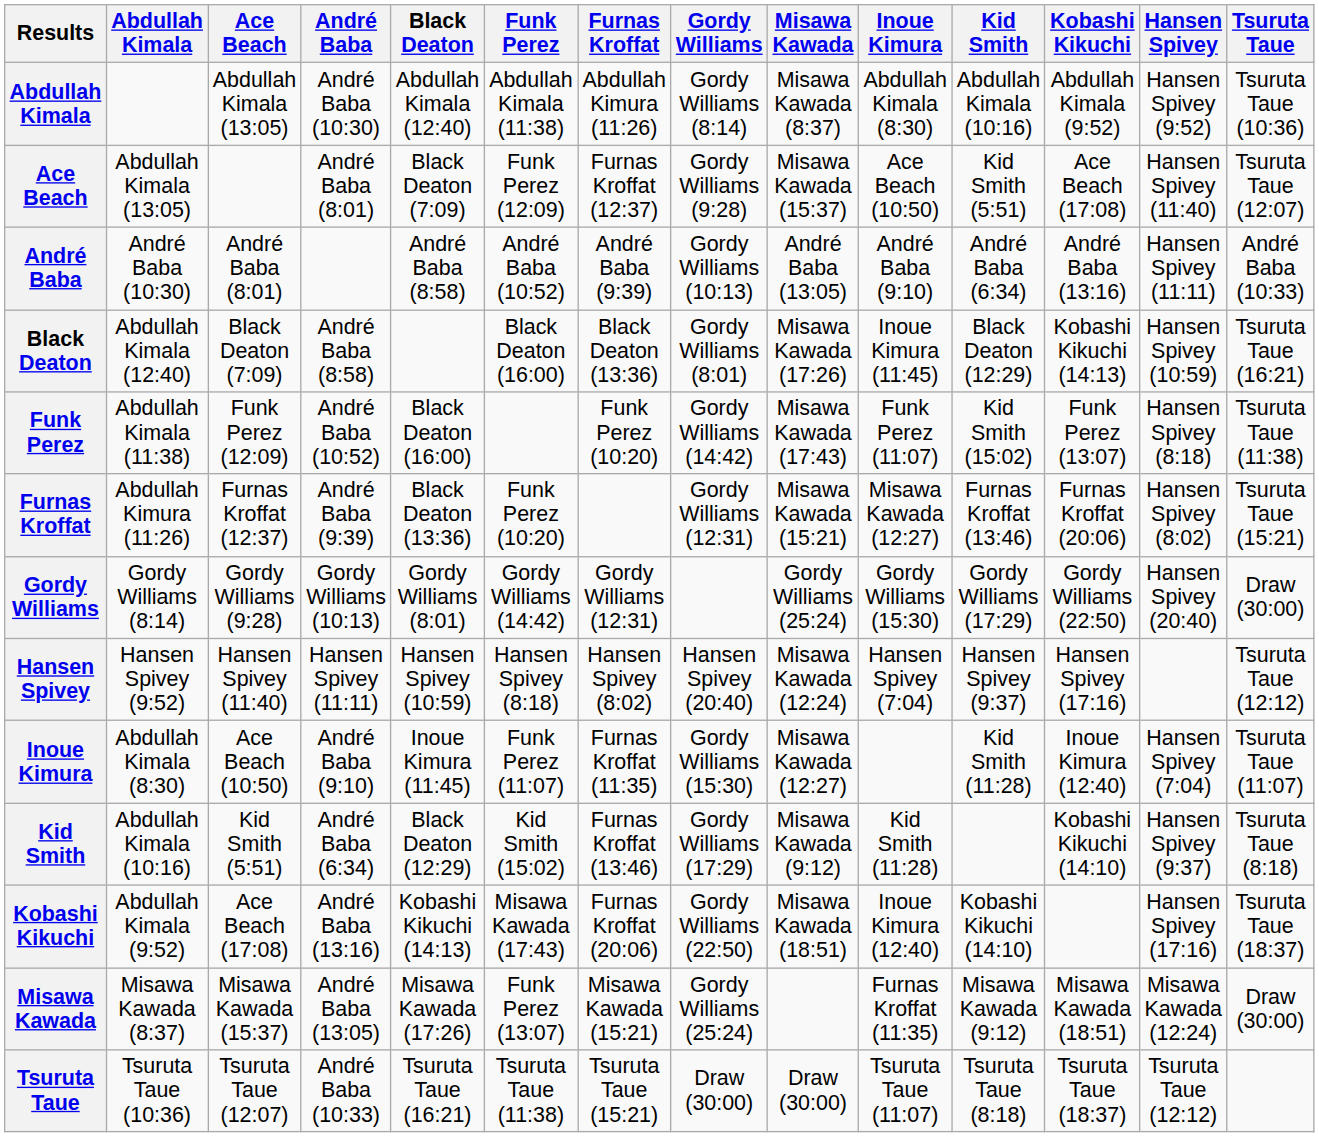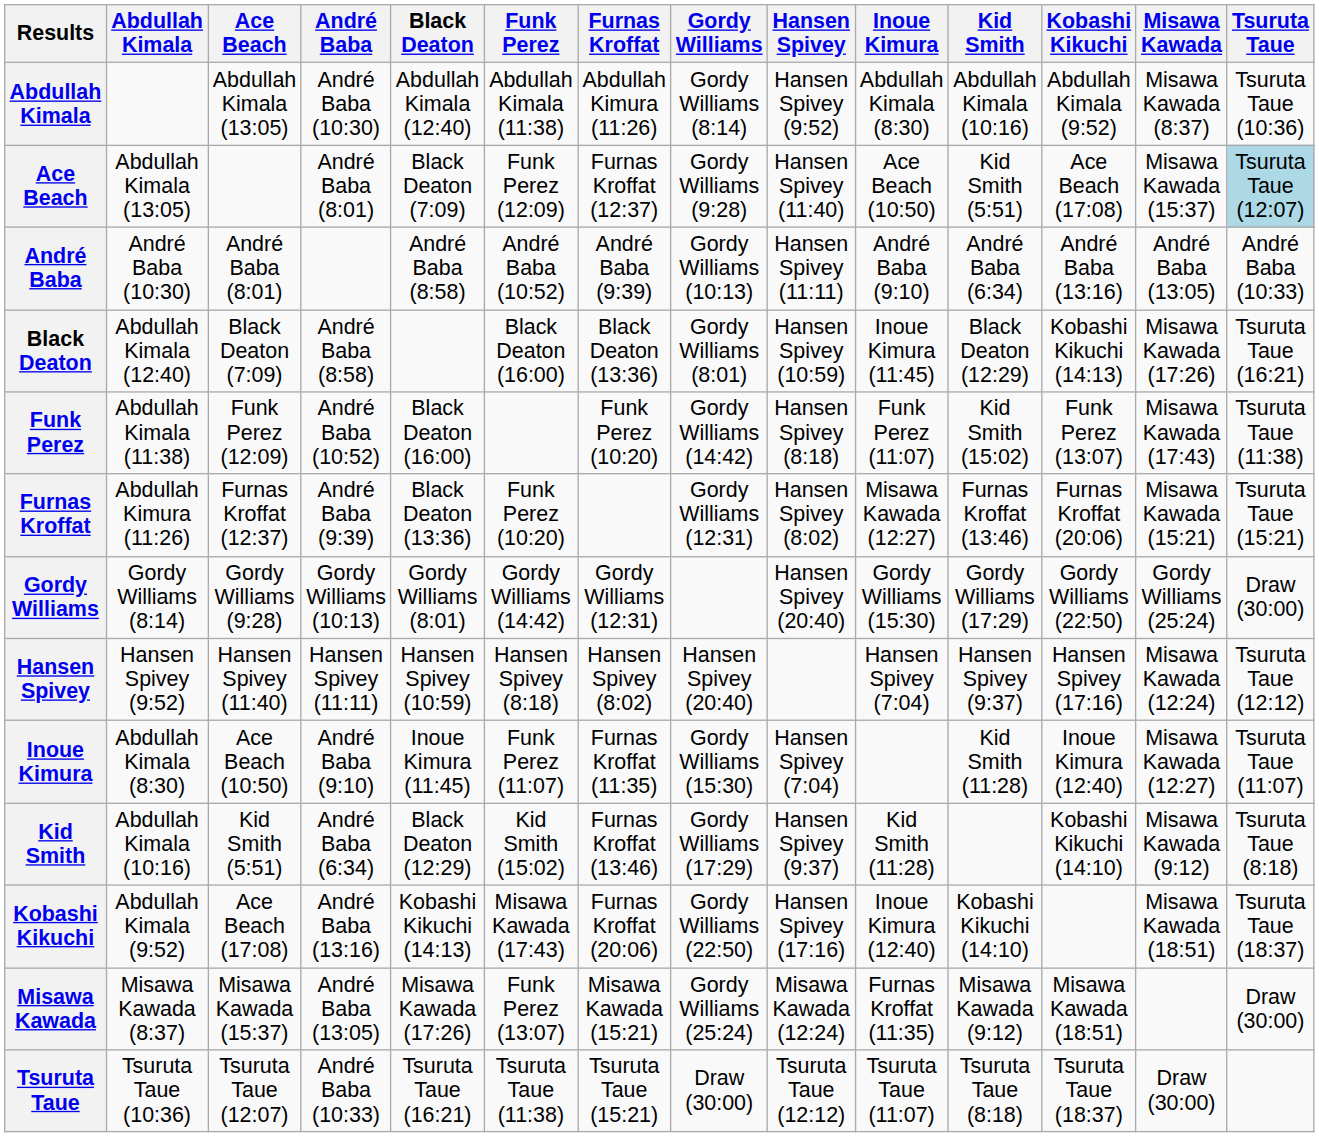columns swapped: Hansen Spivey <-> Misawa Kawada
row 3 | Tsuruta Taue: no background -> lightblue background
